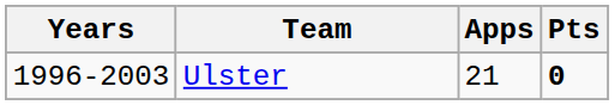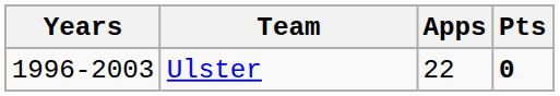Ulster | Apps: 21 -> 22
